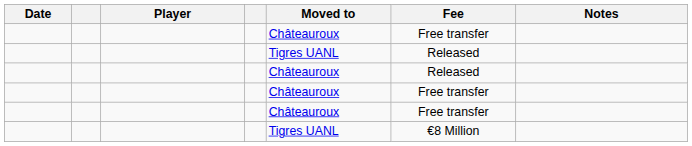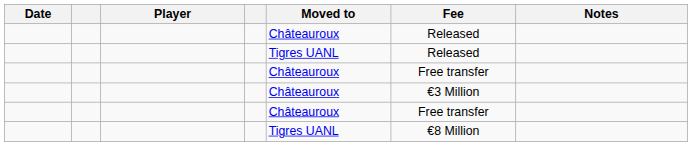row 2 | Fee: Free transfer -> Released
row 4 | Fee: Released -> Free transfer
row 5 | Fee: Free transfer -> €3 Million
